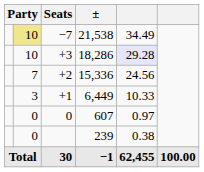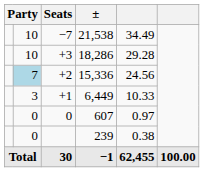−7 | column 2: khaki background -> no background
+3 | column 5: lavender background -> no background
+2 | column 2: no background -> lightblue background
